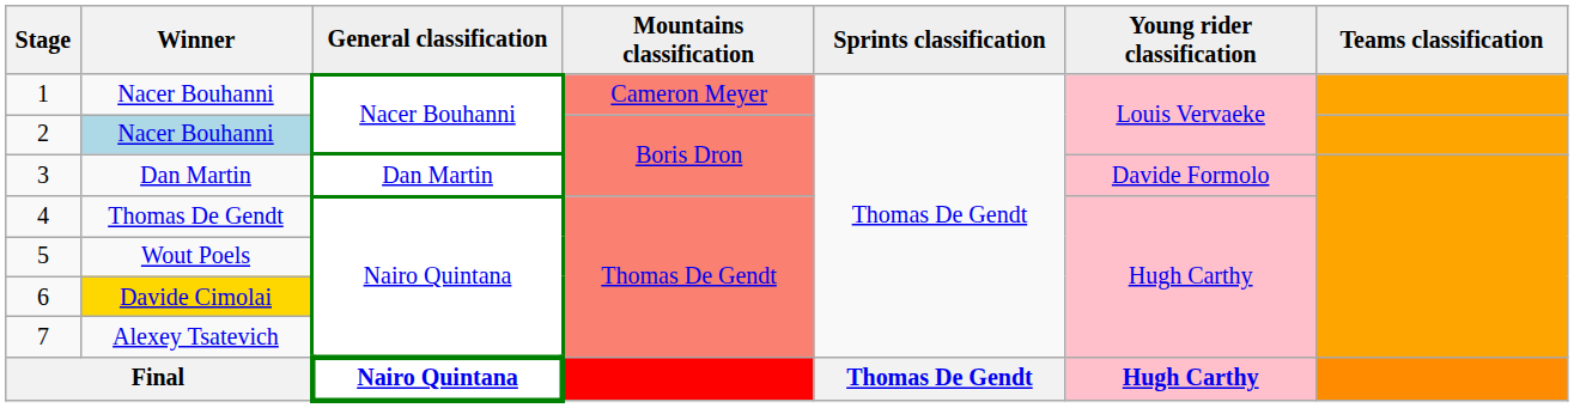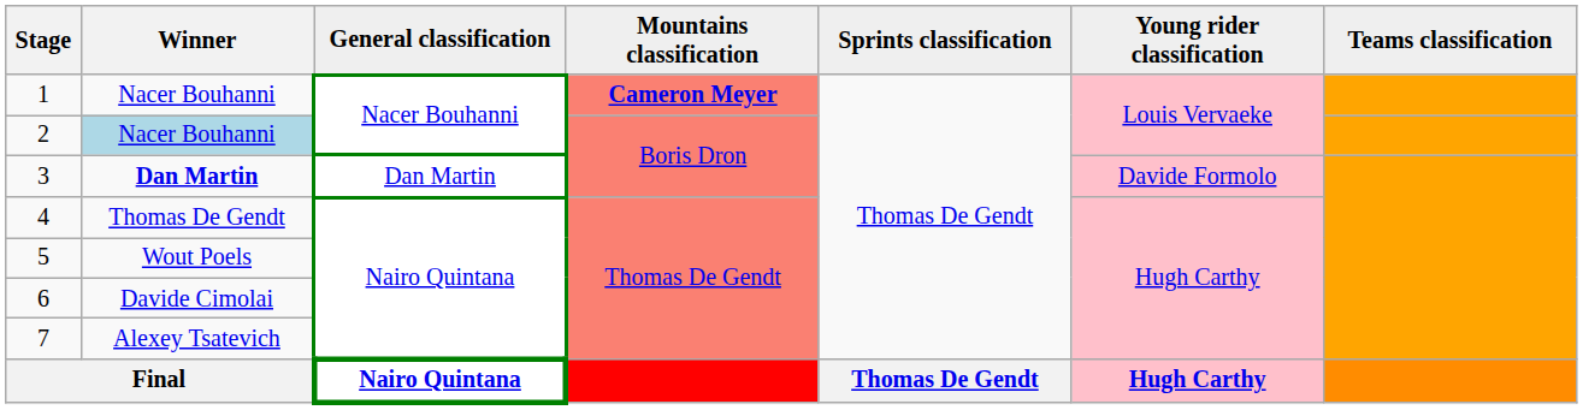1 | Mountains classification: normal -> bold
3 | Winner: normal -> bold
6 | Winner: gold background -> no background
